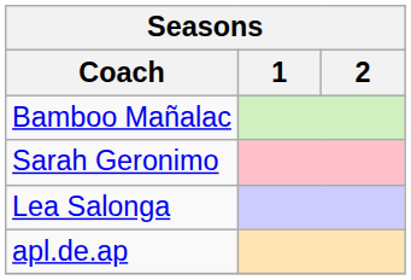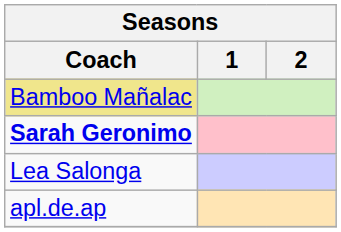Bamboo Mañalac | Coach: no background -> khaki background
Sarah Geronimo | Coach: normal -> bold
